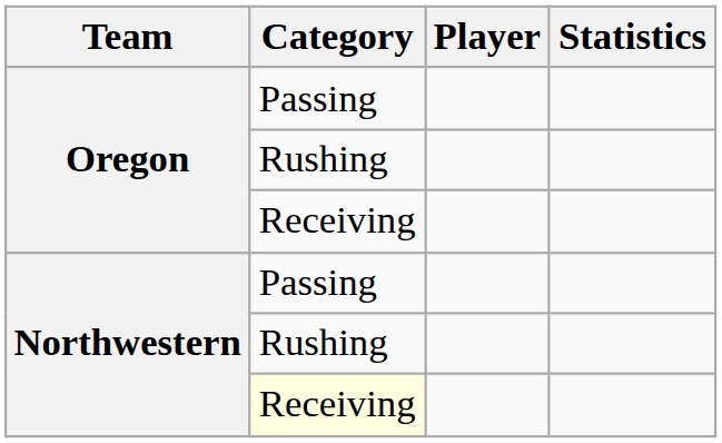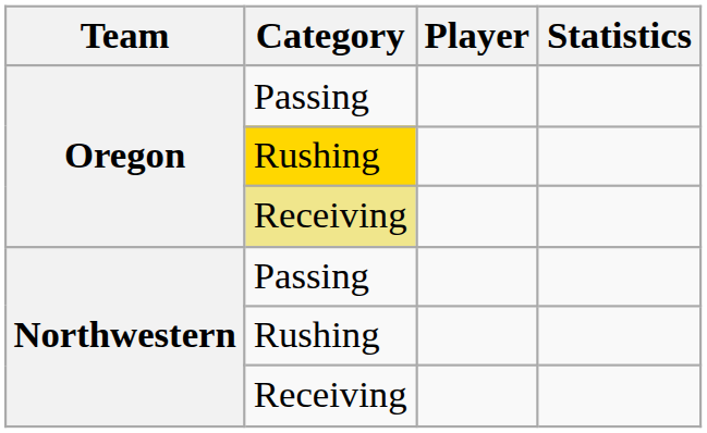Oregon / Rushing | Category: no background -> gold background
Oregon / Receiving | Category: no background -> khaki background
Northwestern / Receiving | Category: lightyellow background -> no background
